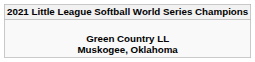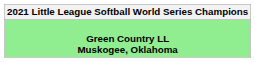row 2 | column 1: no background -> lightgreen background
